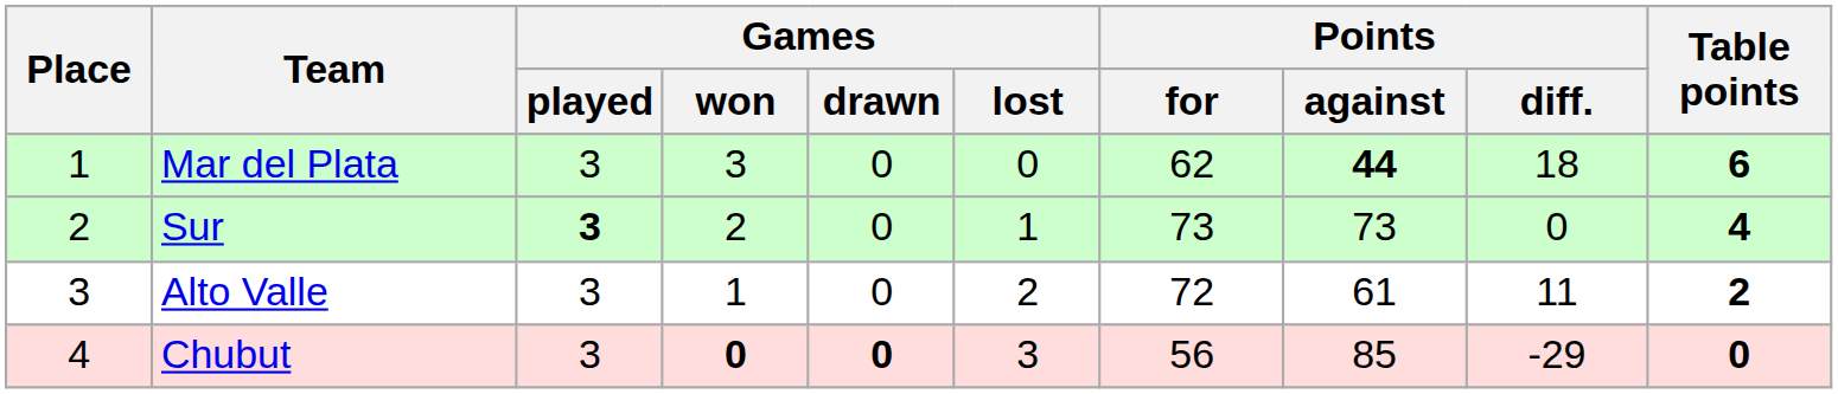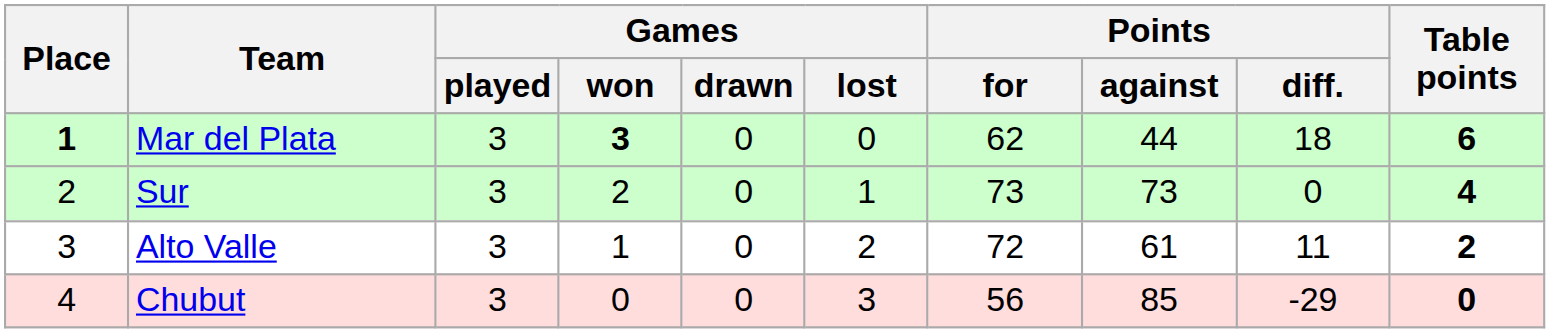Mar del Plata | Place: normal -> bold
Mar del Plata | Games / won: normal -> bold
Mar del Plata | Points / against: bold -> normal
Sur | Games / played: bold -> normal
Chubut | Games / won: bold -> normal
Chubut | Games / drawn: bold -> normal
